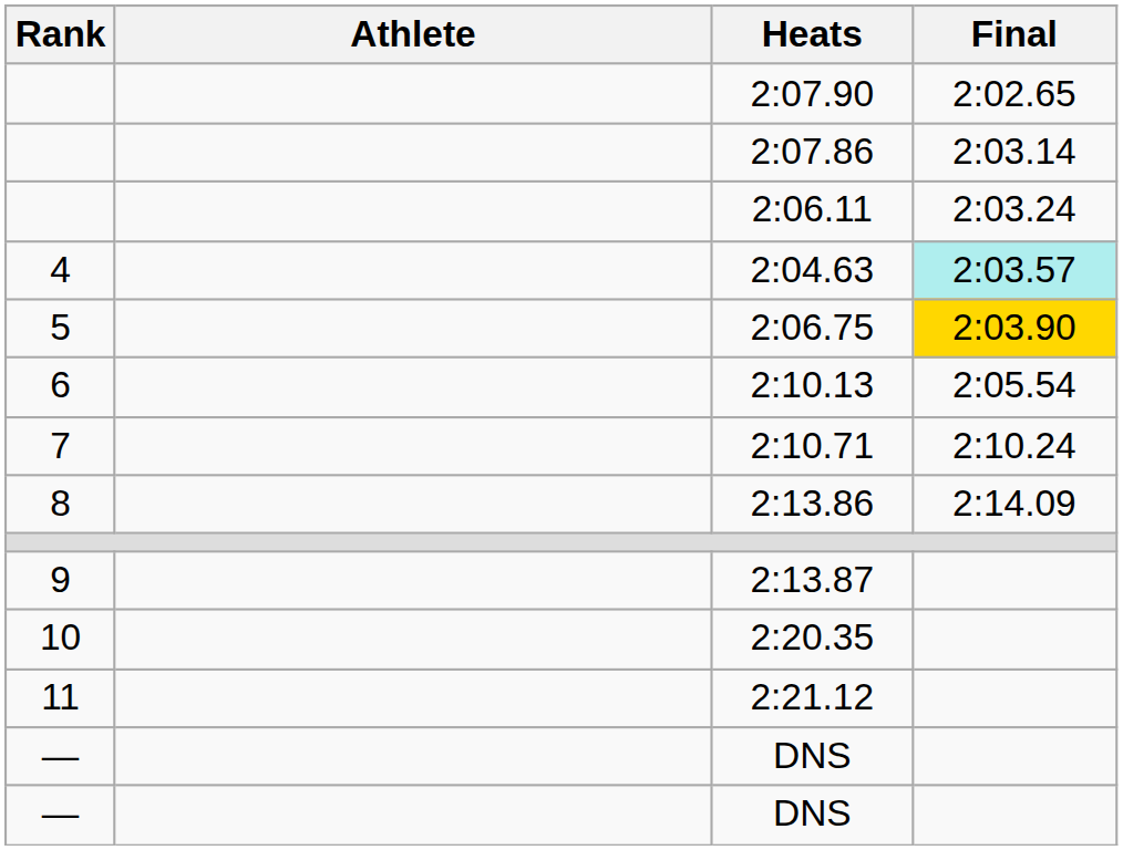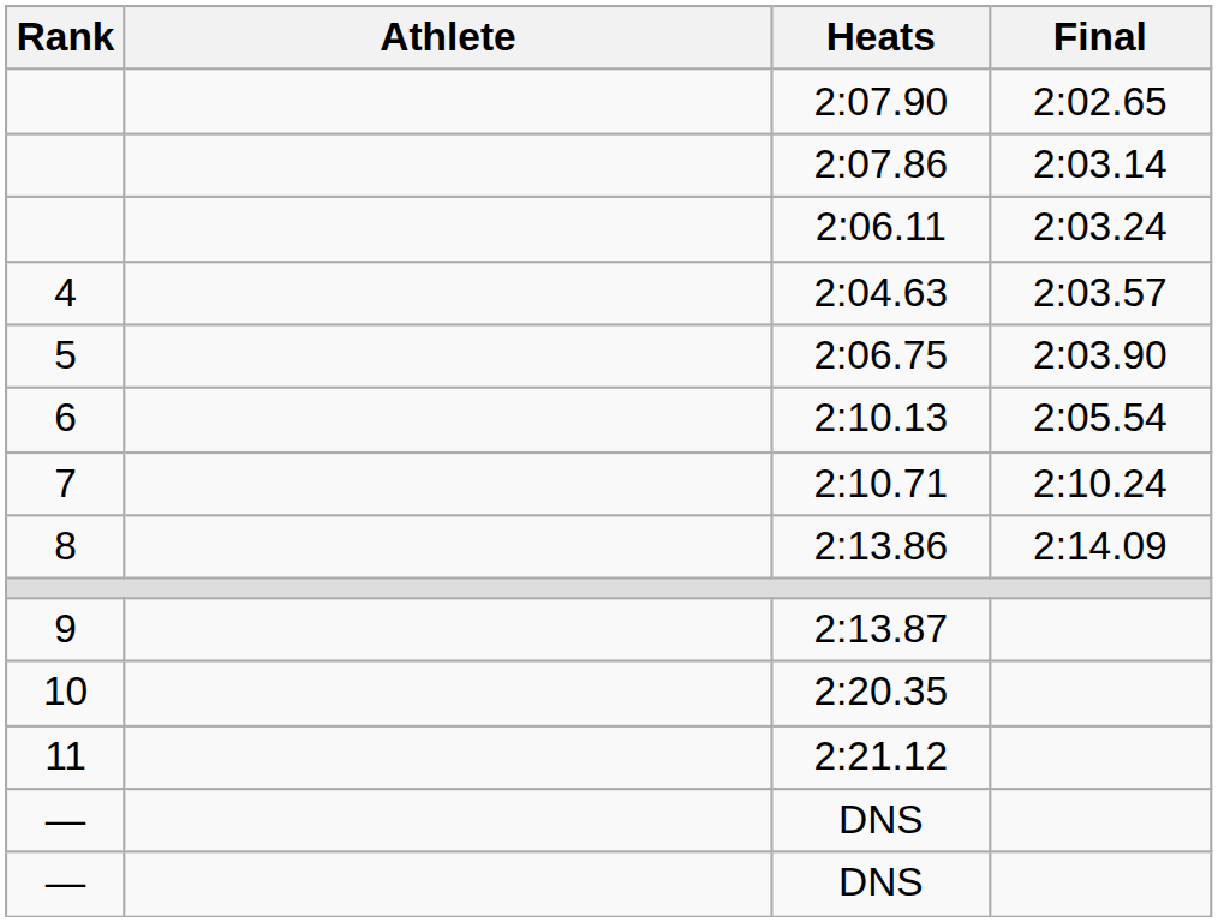2:04.63 | Final: paleturquoise background -> no background
2:06.75 | Final: gold background -> no background
